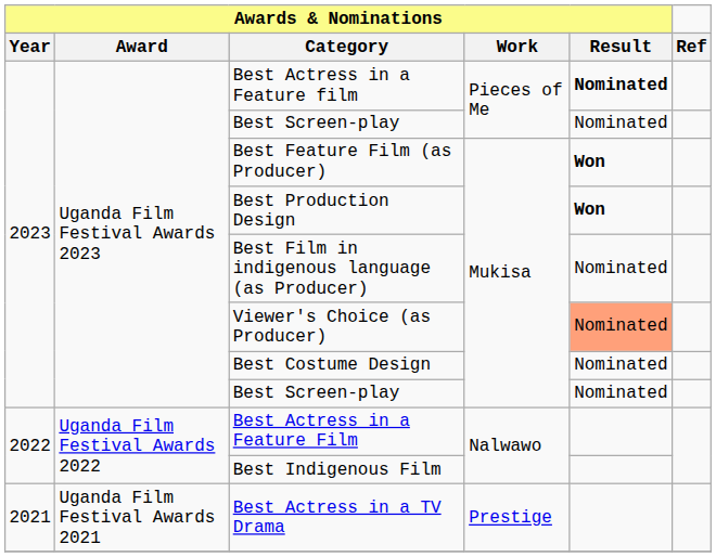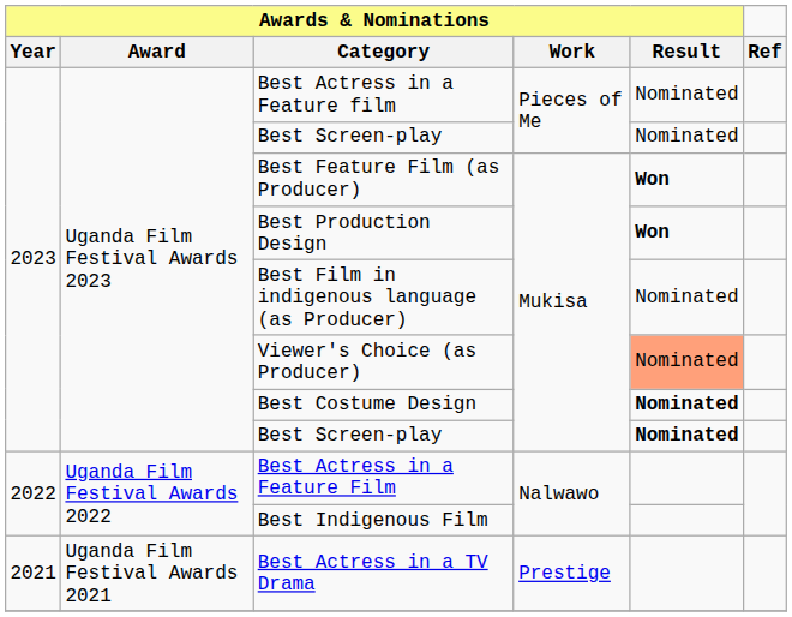Best Actress in a Feature film | Awards & Nominations / Result: bold -> normal
Best Costume Design | Awards & Nominations / Result: normal -> bold
Best Screen-play / Mukisa | Awards & Nominations / Result: normal -> bold
